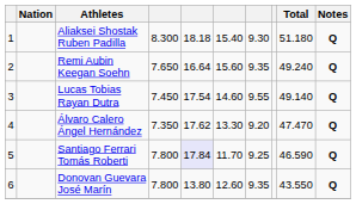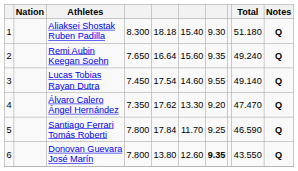Santiago Ferrari Tomás Roberti | column 5: lavender background -> no background
Donovan Guevara José Marín | column 7: normal -> bold
